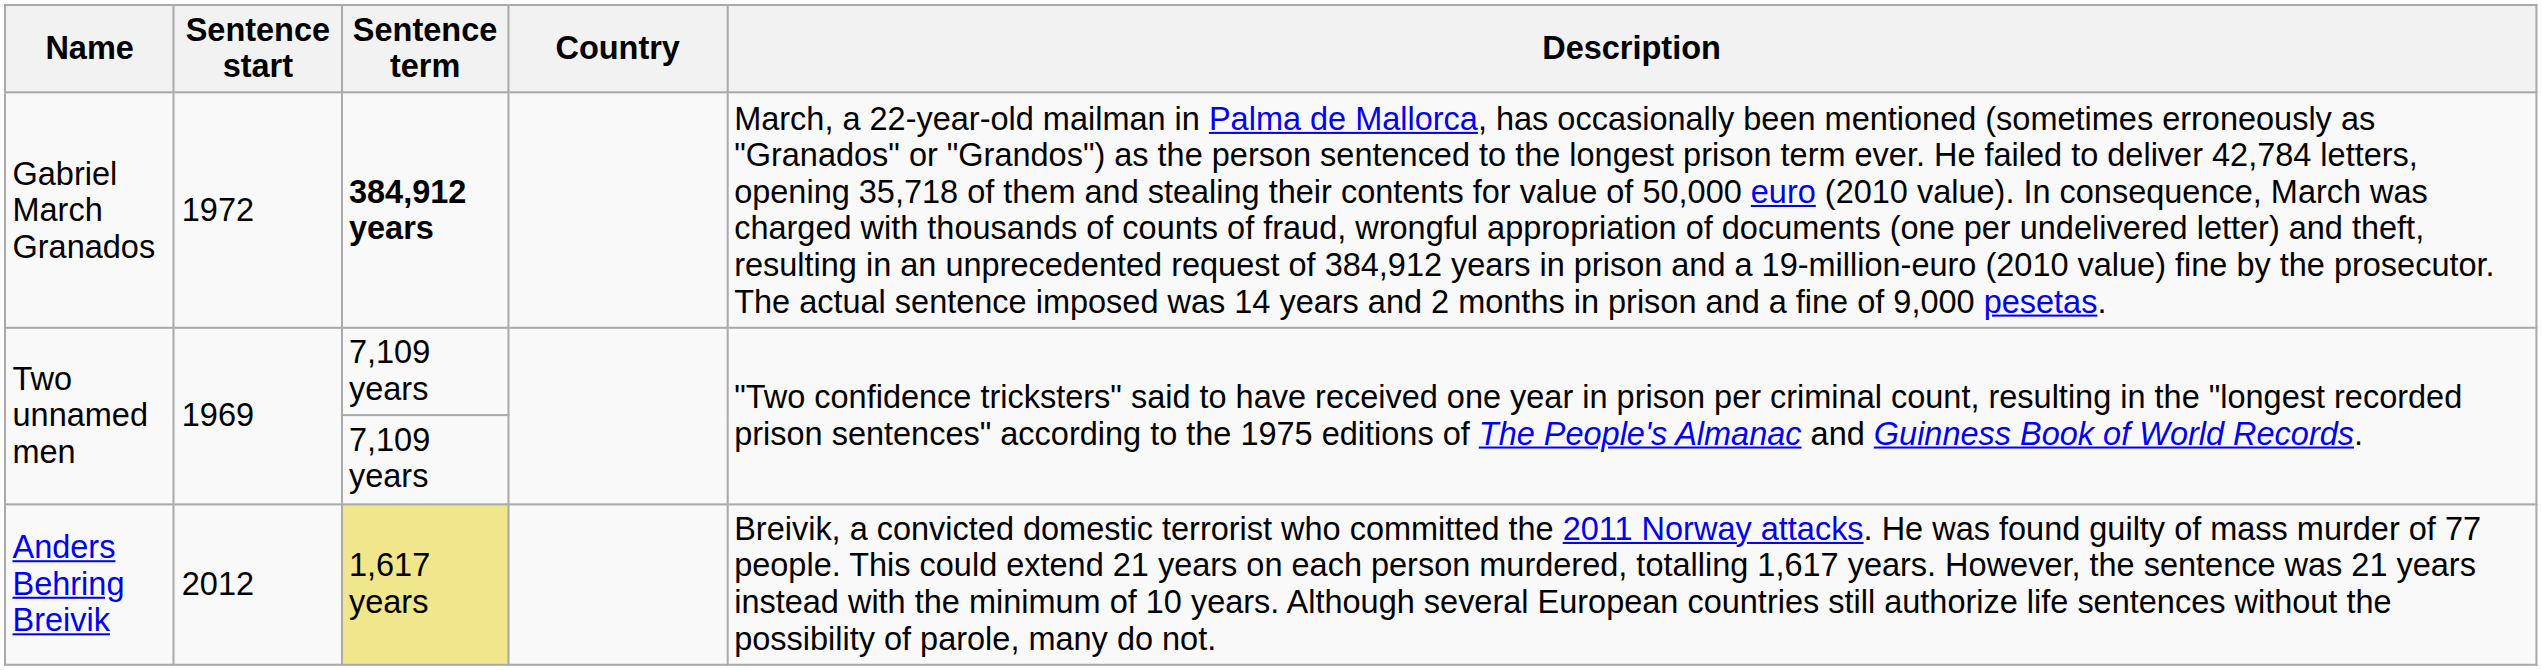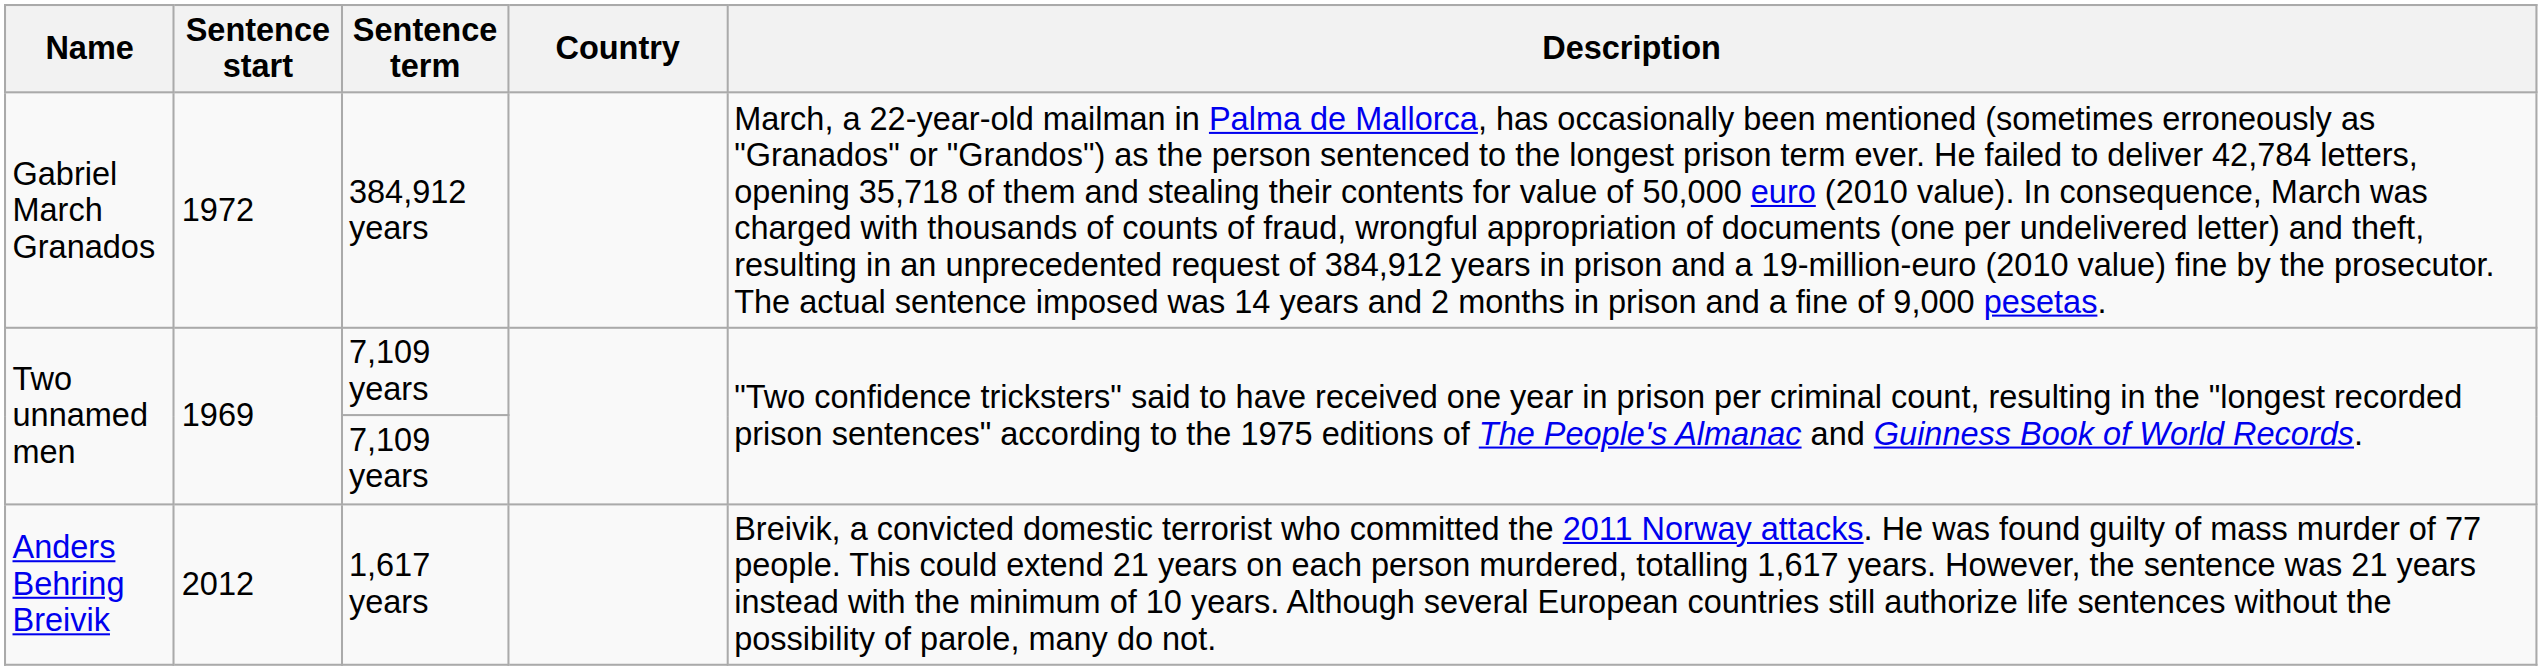Gabriel March Granados | Sentence term: bold -> normal
Anders Behring Breivik | Sentence term: khaki background -> no background
